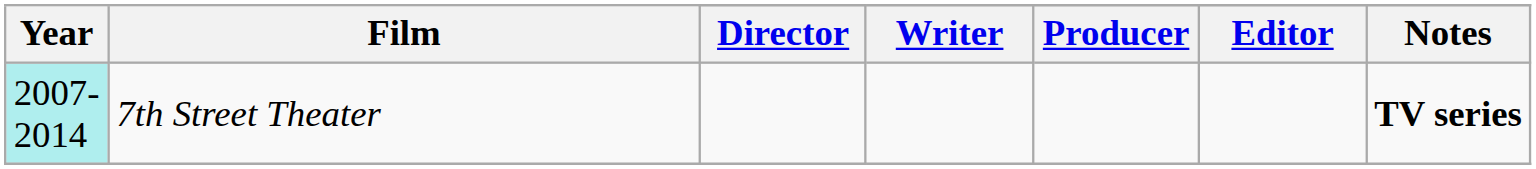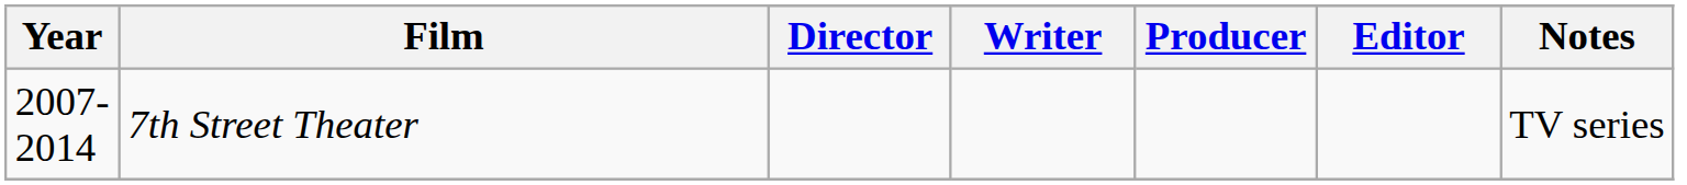7th Street Theater | Year: paleturquoise background -> no background
7th Street Theater | Notes: bold -> normal
